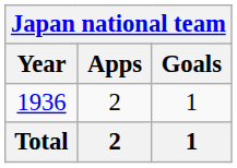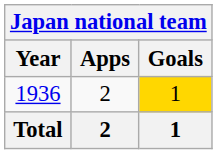1936 | Goals: no background -> gold background
